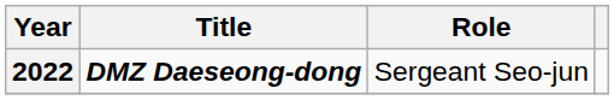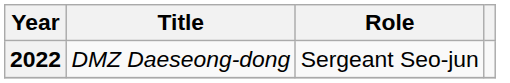2022 | Title: bold -> normal
